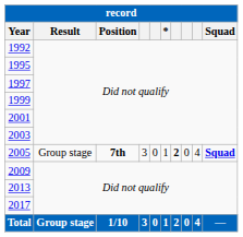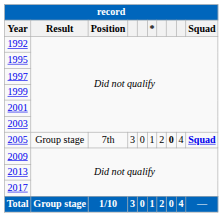2005 | Position: bold -> normal
2005 | column 7: bold -> normal
2005 | column 8: normal -> bold
